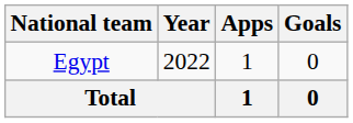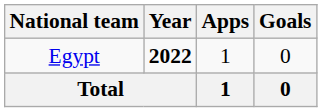Egypt | Year: normal -> bold
